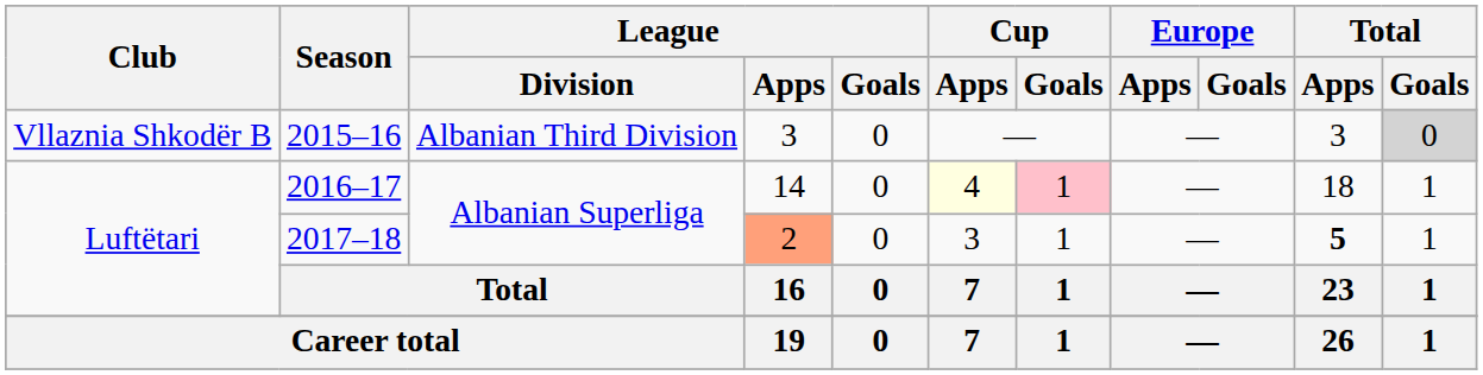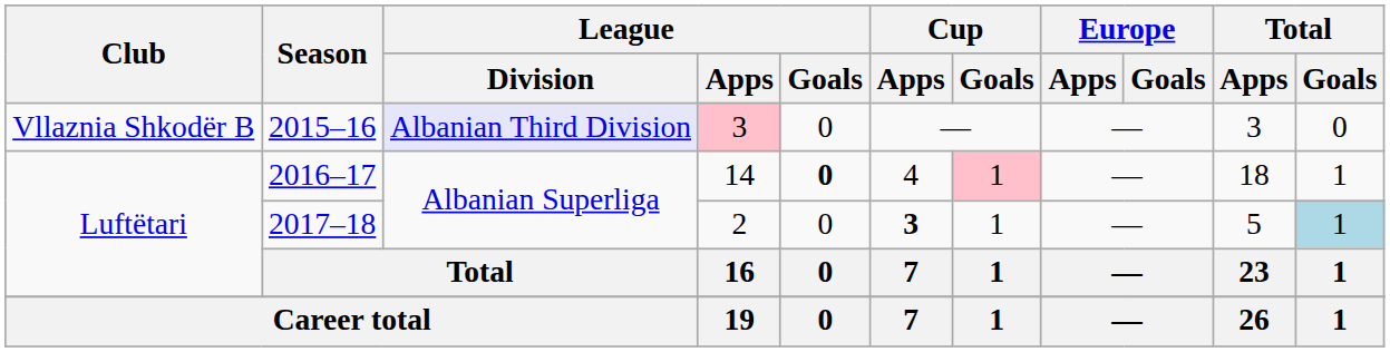2015–16 | League / Division: no background -> lavender background
2015–16 | League / Apps: no background -> pink background
2015–16 | Total / Goals: lightgrey background -> no background
2016–17 | League / Goals: normal -> bold
2016–17 | Cup / Apps: lightyellow background -> no background
2017–18 | League / Apps: lightsalmon background -> no background
2017–18 | Cup / Apps: normal -> bold
2017–18 | Total / Apps: bold -> normal
2017–18 | Total / Goals: no background -> lightblue background
